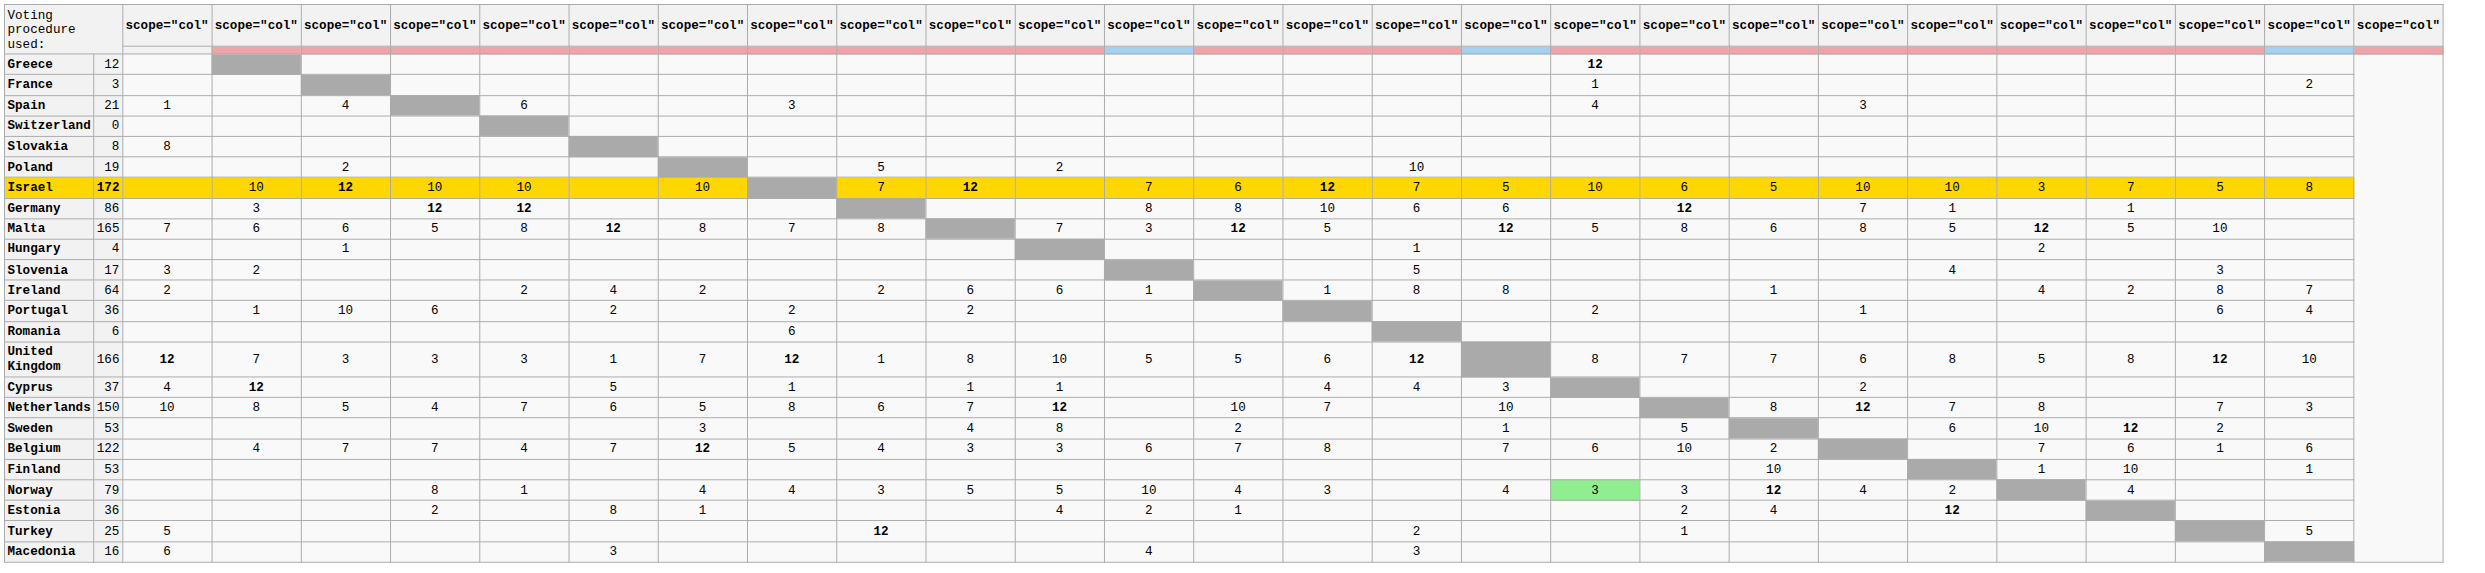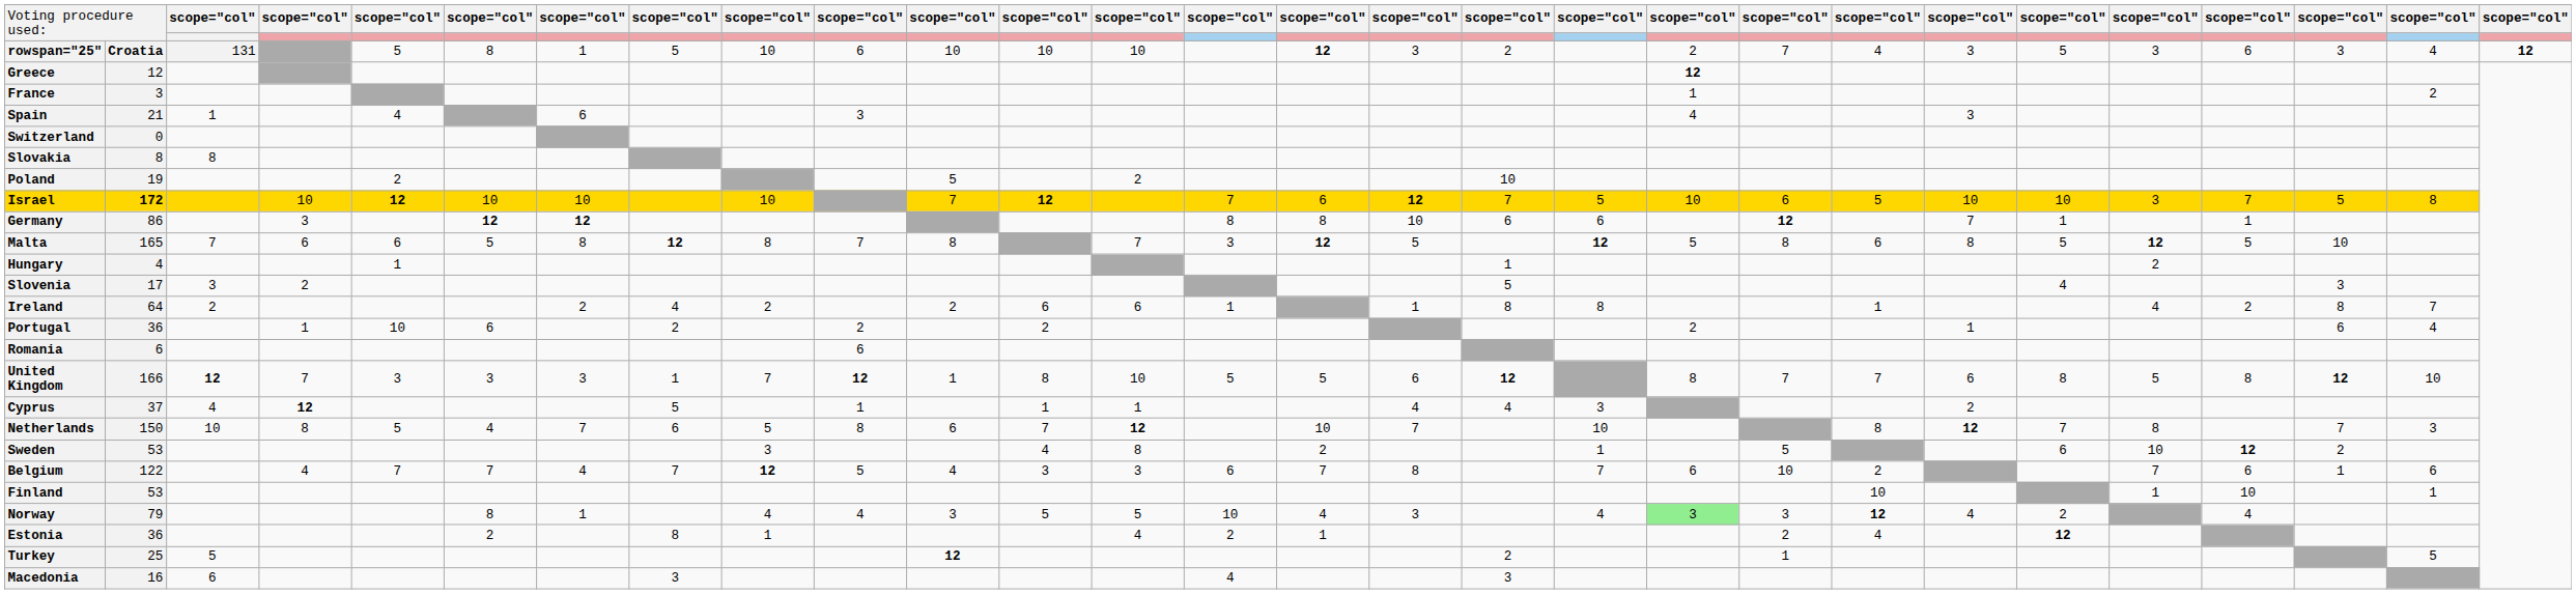+ row: rowspan="25" | Croatia | 131 | 5 | 8 | 1 | 5 | 10 | 6 | 10 | 10 | 10 | 12 | 3 | 2 | 2 | 7 | 4 | 3 | 5 | 3 | 6 | 3 | 4 | 12
